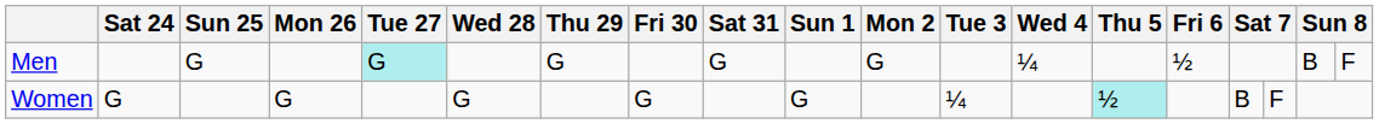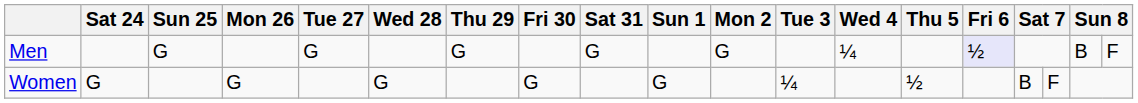Men | Tue 27: paleturquoise background -> no background
Men | Fri 6: no background -> lavender background
Women | Thu 5: paleturquoise background -> no background
